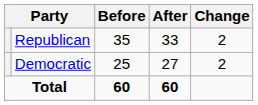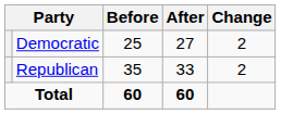rows swapped: Republican <-> Democratic
